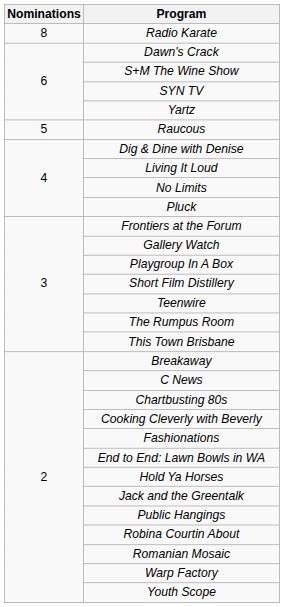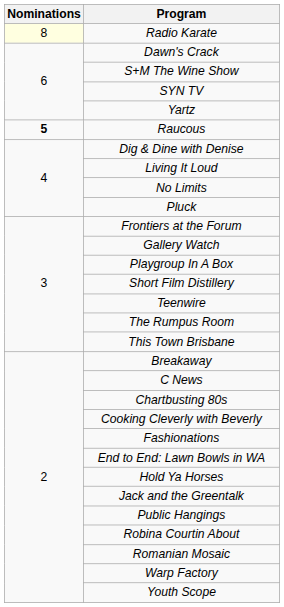Radio Karate | Nominations: no background -> lightyellow background
Raucous | Nominations: normal -> bold
